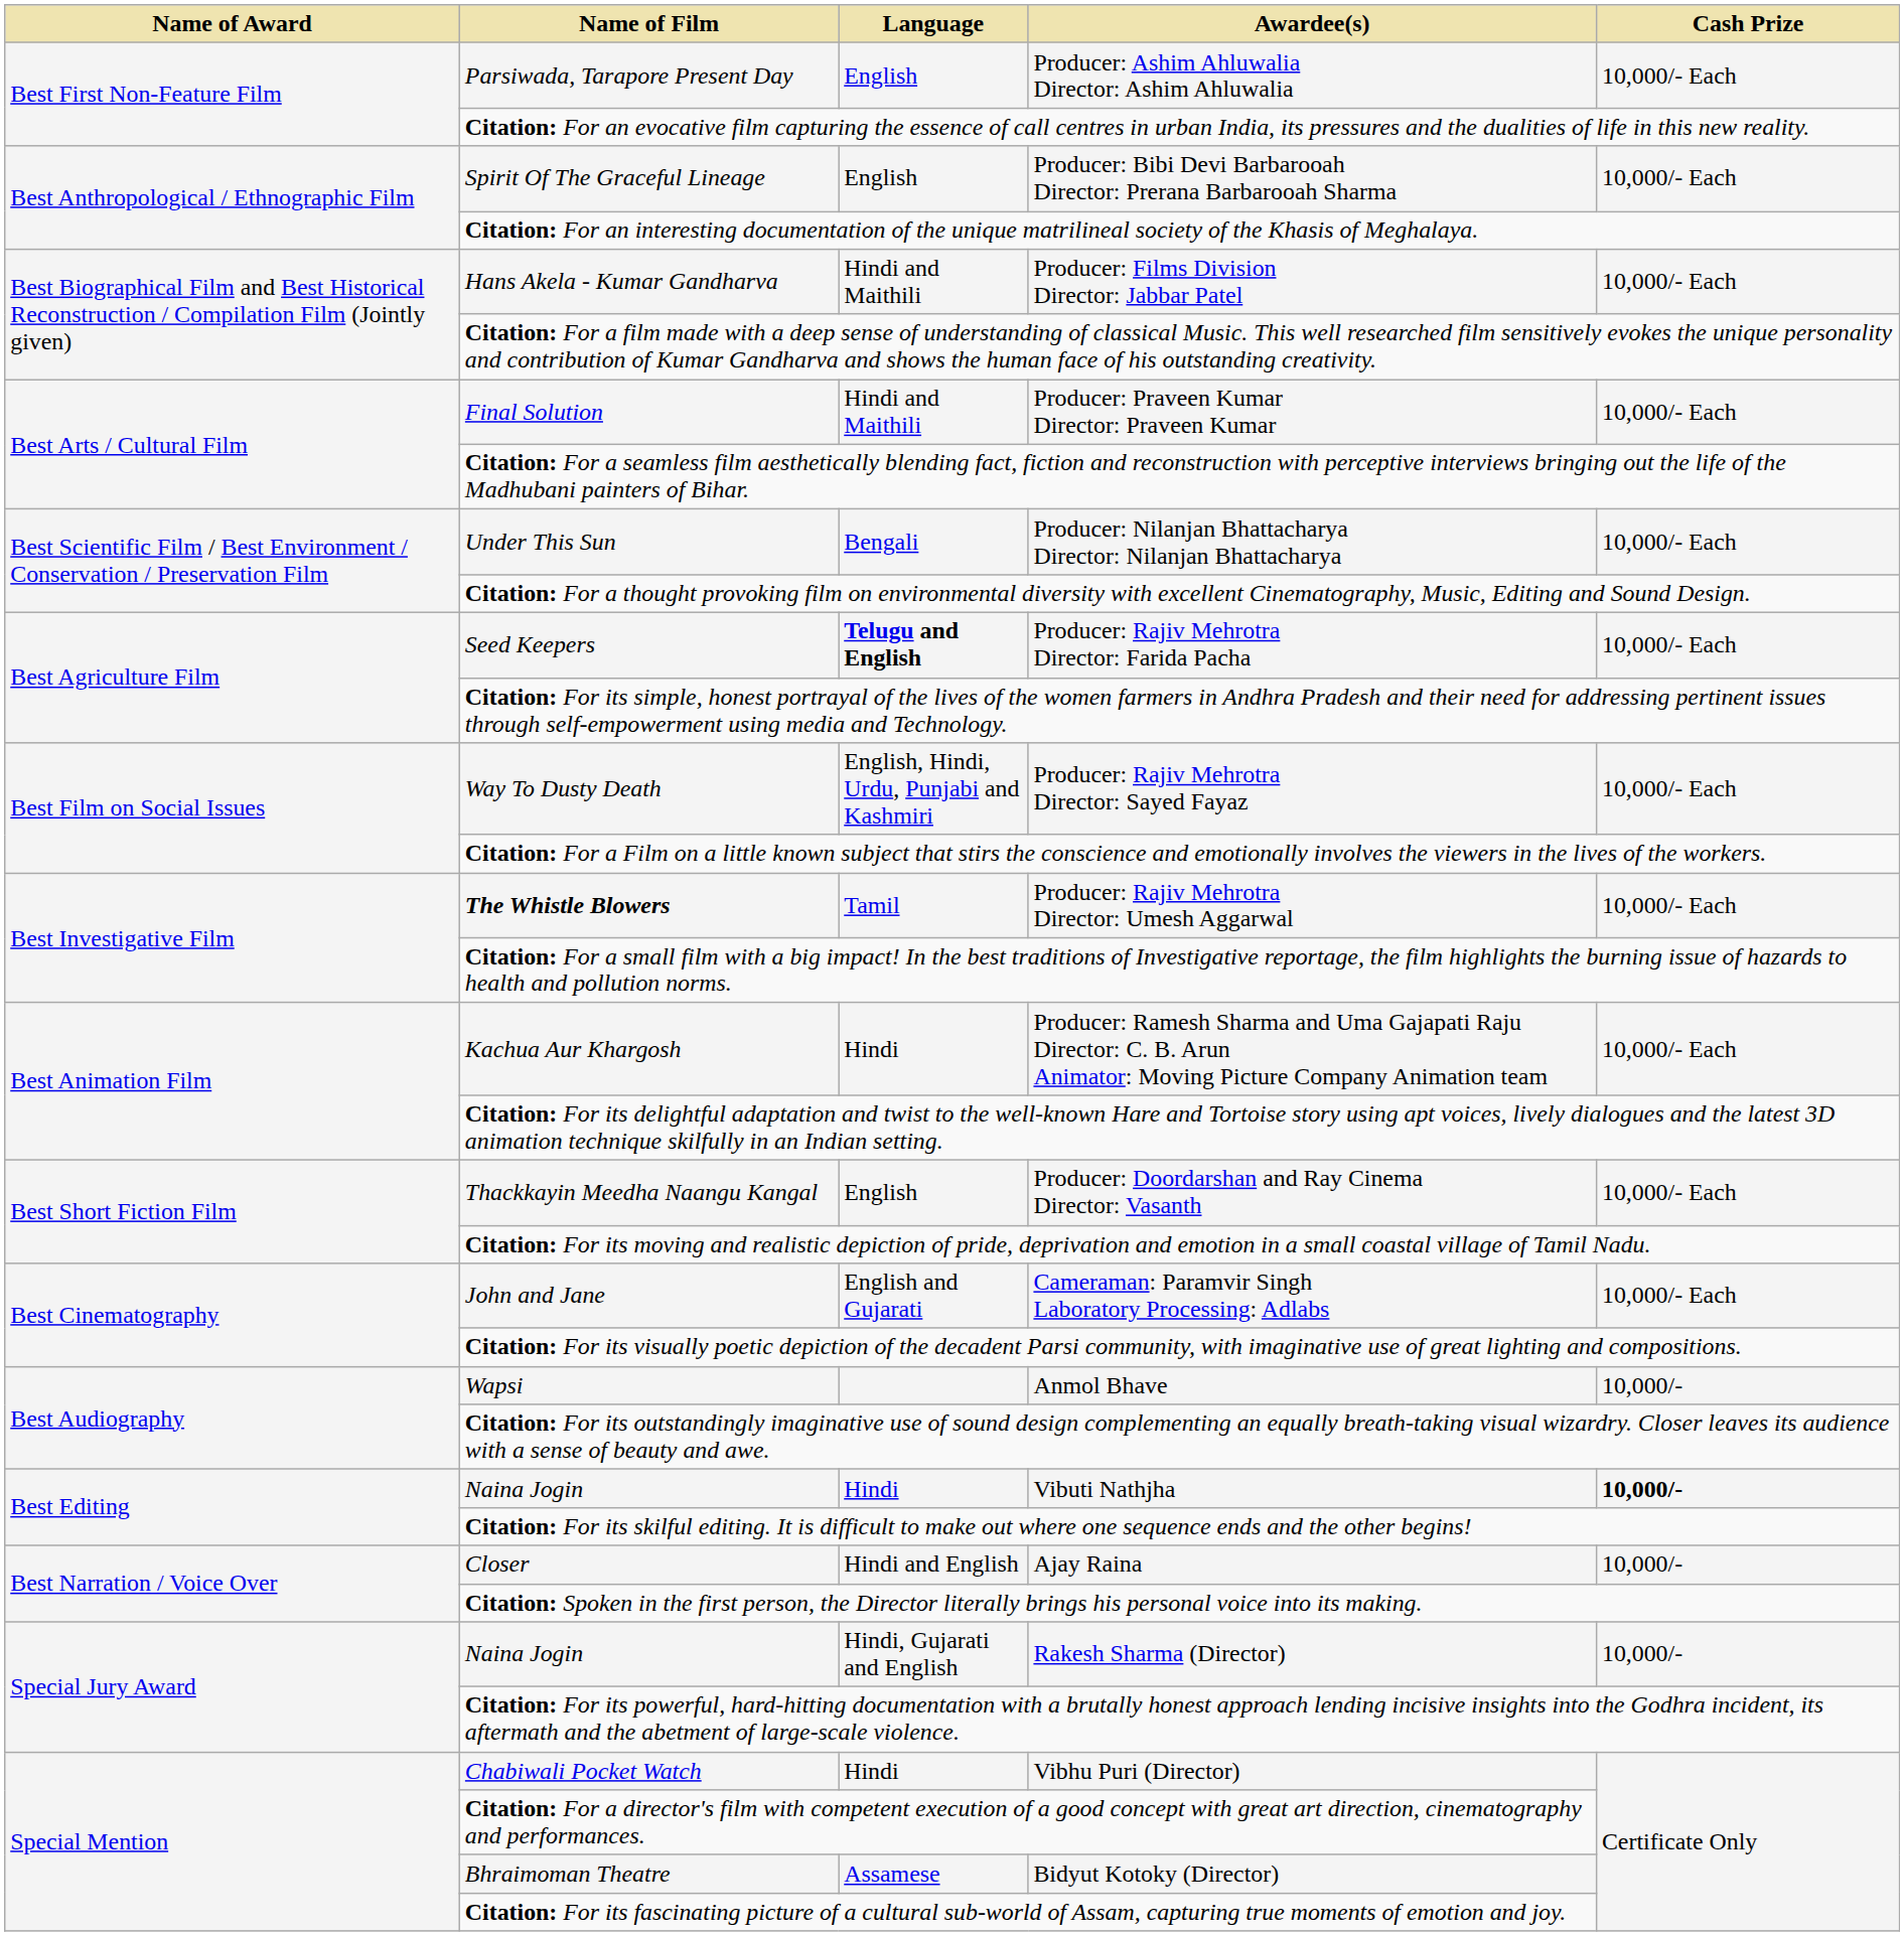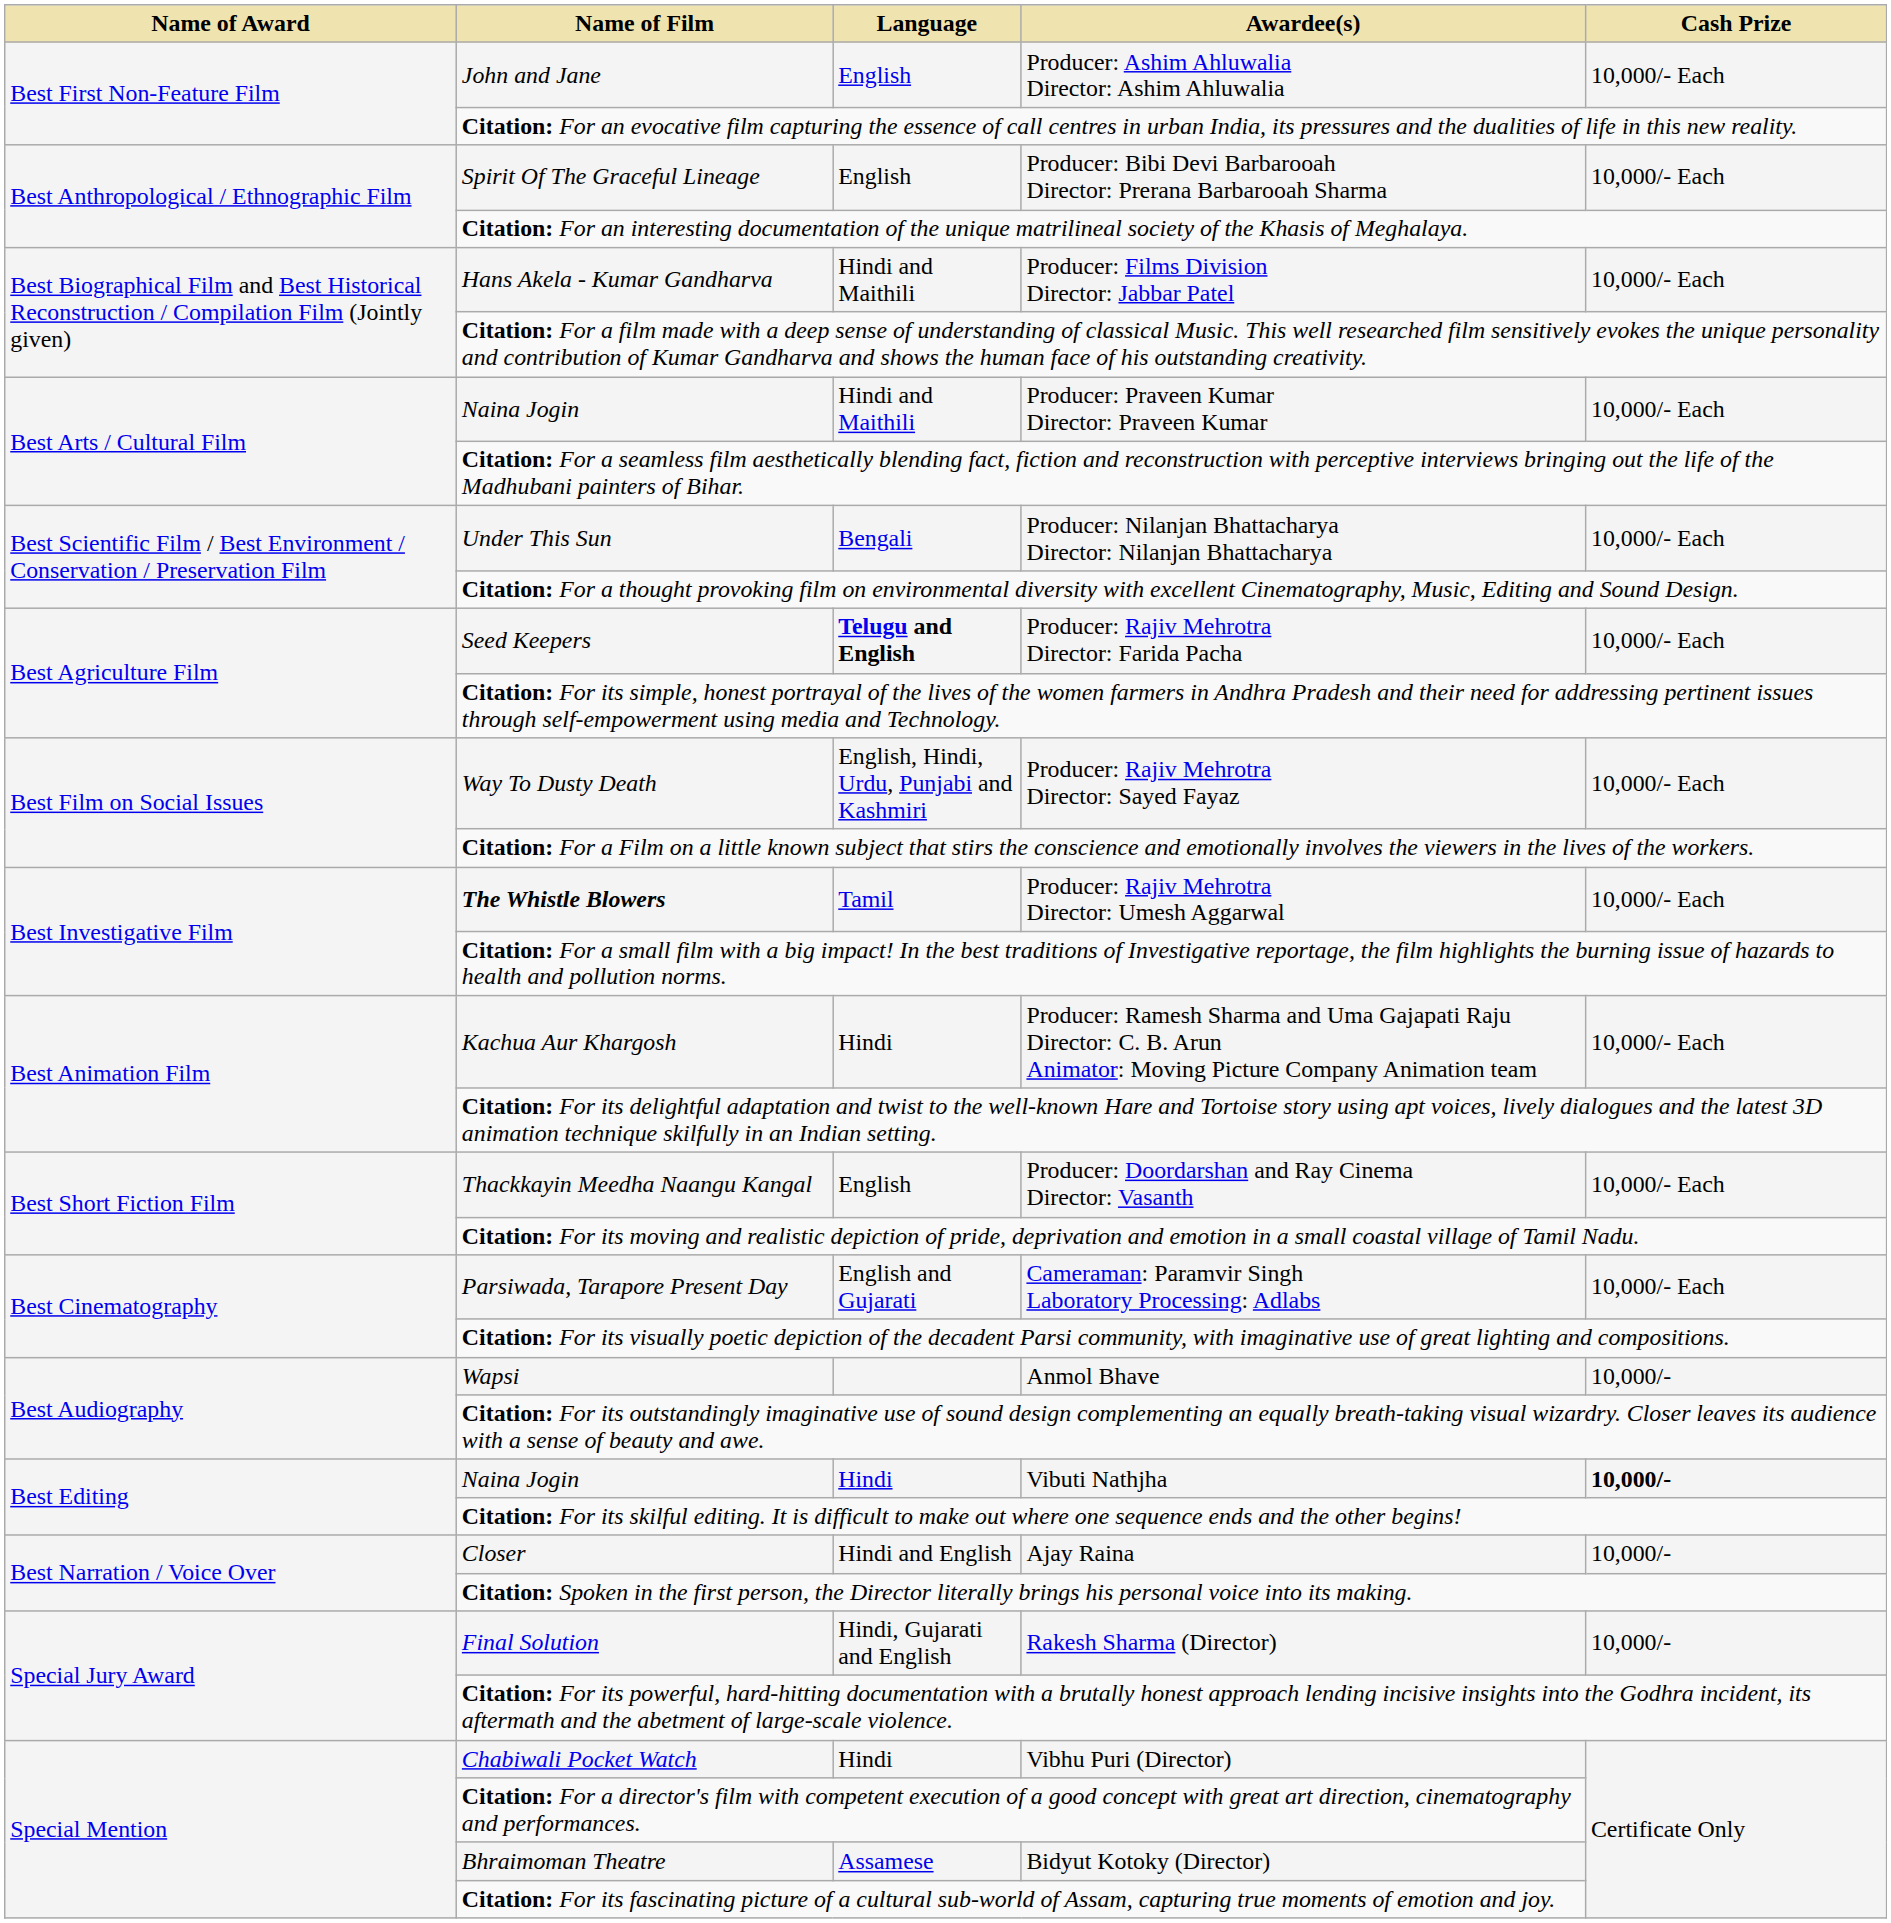Producer: Ashim Ahluwalia Director: Ashim Ahluwalia | Name of Film: Parsiwada, Tarapore Present Day -> John and Jane
Producer: Praveen Kumar Director: Praveen Kumar | Name of Film: Final Solution -> Naina Jogin
Cameraman: Paramvir Singh Laboratory Processing: Adlabs | Name of Film: John and Jane -> Parsiwada, Tarapore Present Day
Rakesh Sharma (Director) | Name of Film: Naina Jogin -> Final Solution
